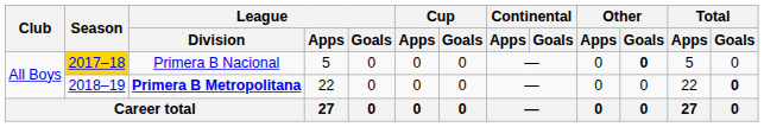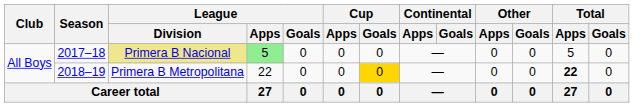row 3 | Season: gold background -> no background
row 3 | League / Division: no background -> khaki background
row 3 | League / Apps: no background -> lightgreen background
row 3 | Other / Goals: bold -> normal
row 4 | League / Division: bold -> normal
row 4 | Cup / Goals: no background -> gold background
row 4 | Total / Apps: normal -> bold
row 4 | Total / Goals: bold -> normal
